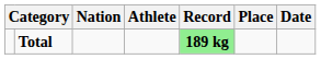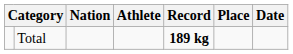row 2 | column 2: bold -> normal
row 2 | Record: lightgreen background -> no background
